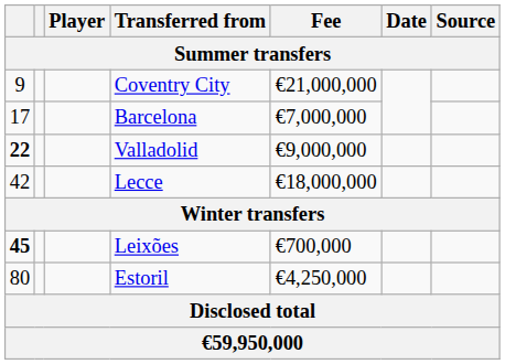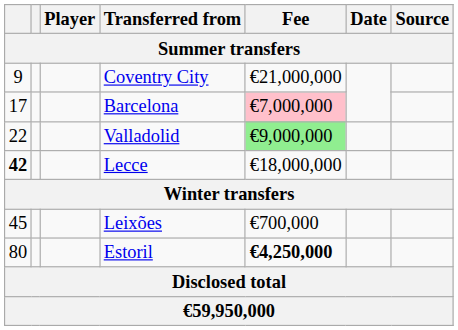Barcelona | Fee: no background -> pink background
Valladolid | column 1: bold -> normal
Valladolid | Fee: no background -> lightgreen background
Lecce | column 1: normal -> bold
Leixões | column 1: bold -> normal
Estoril | Fee: normal -> bold
